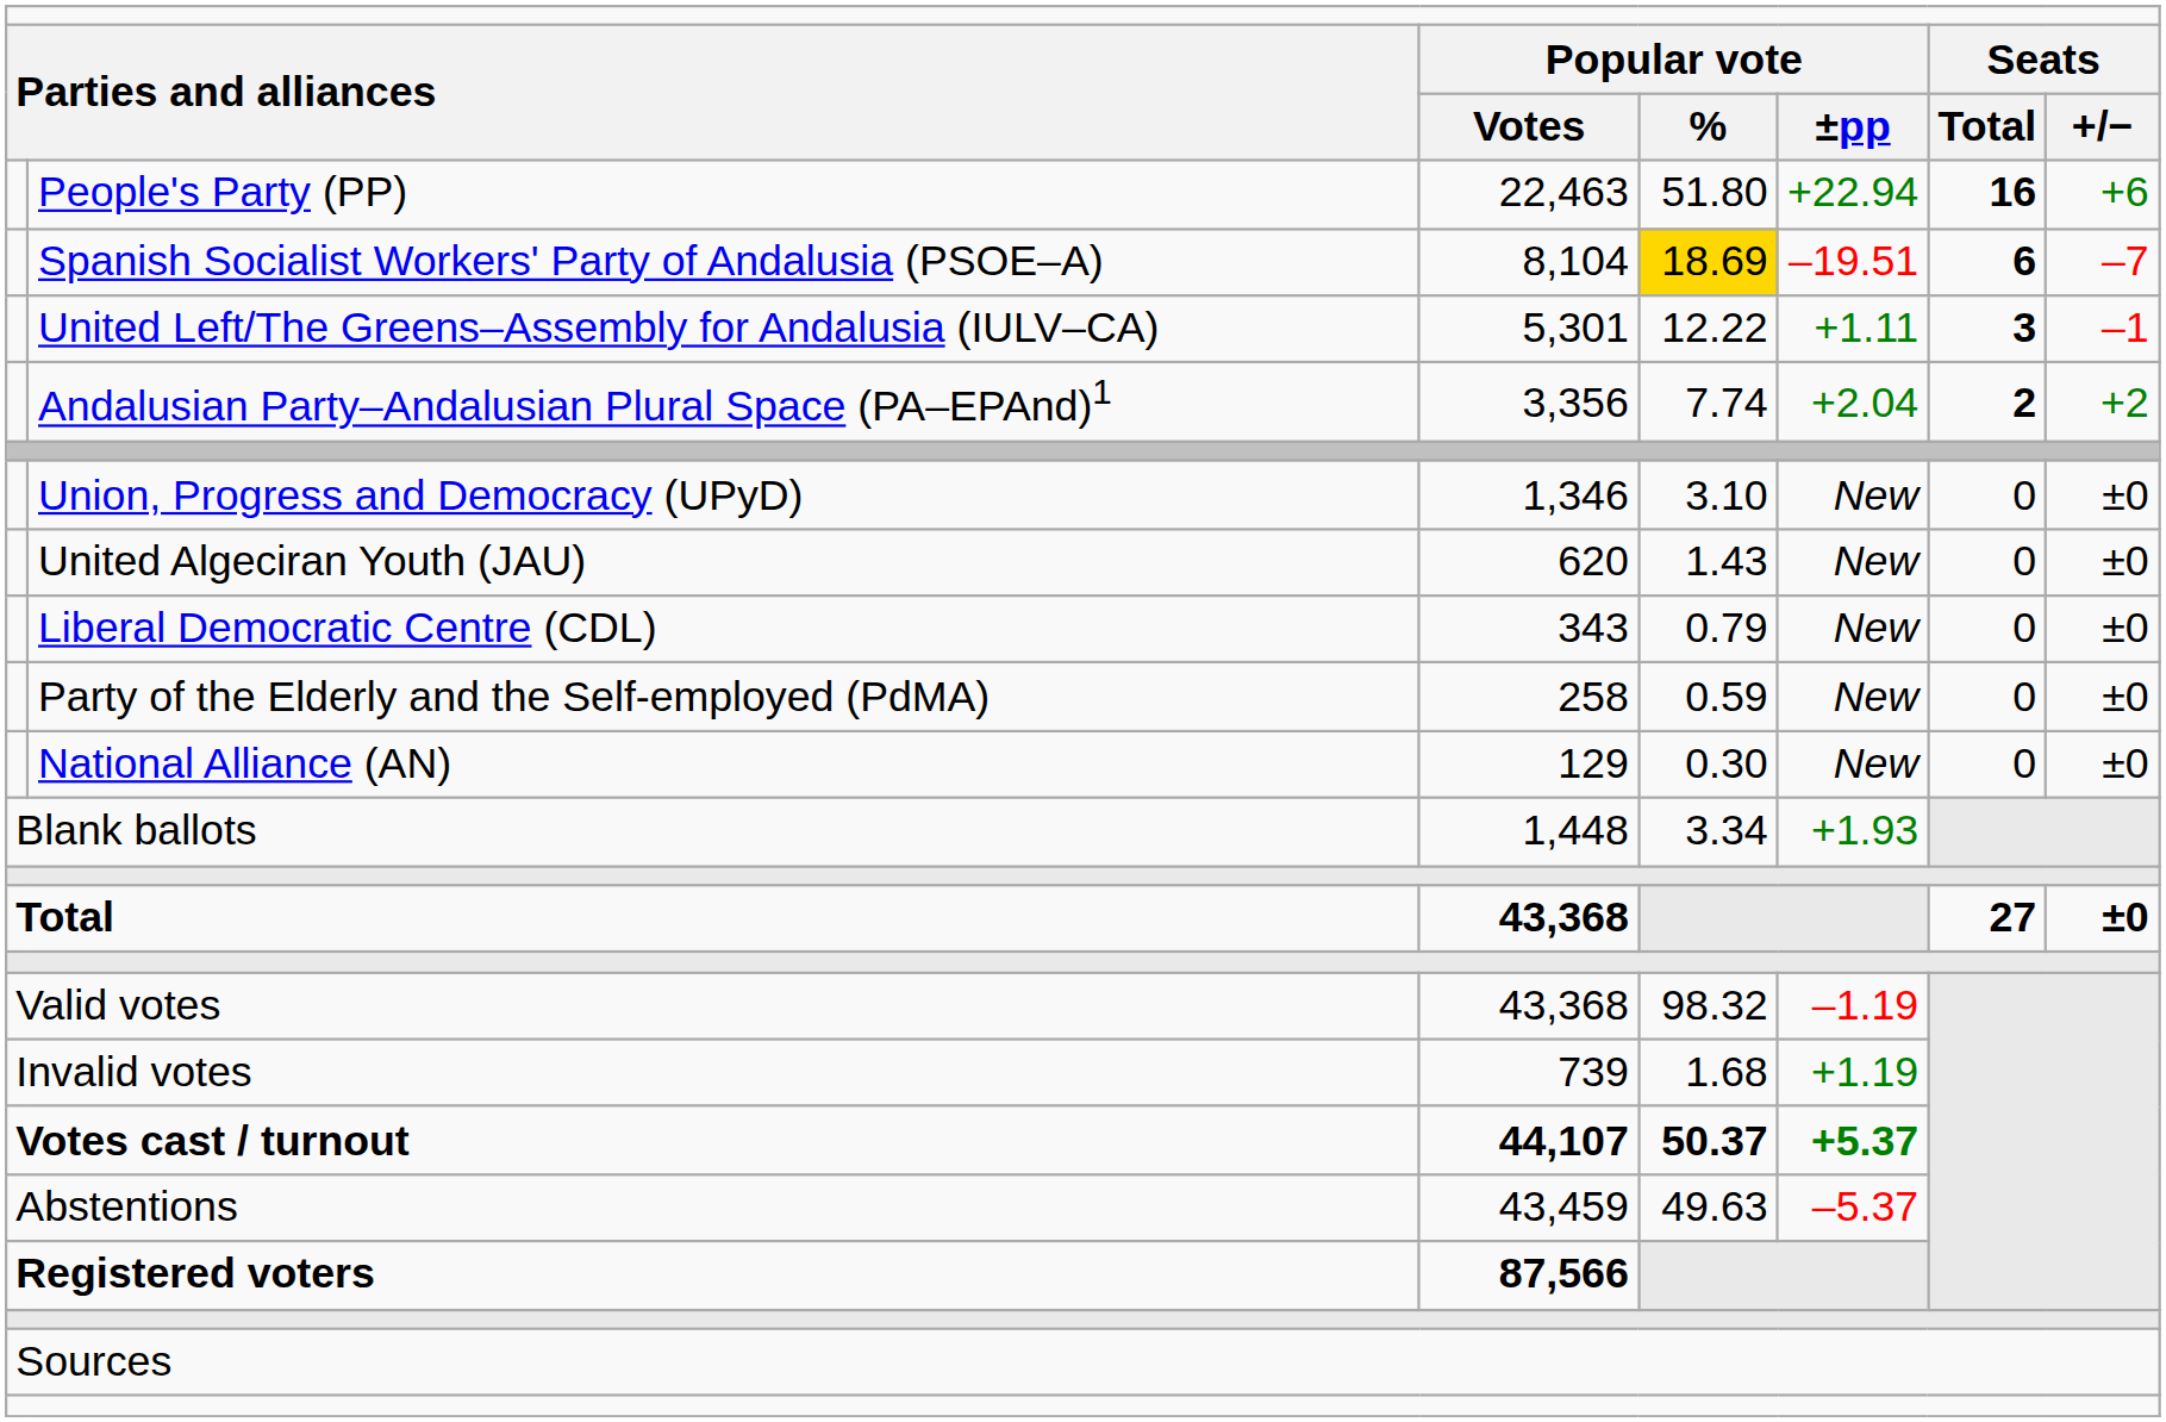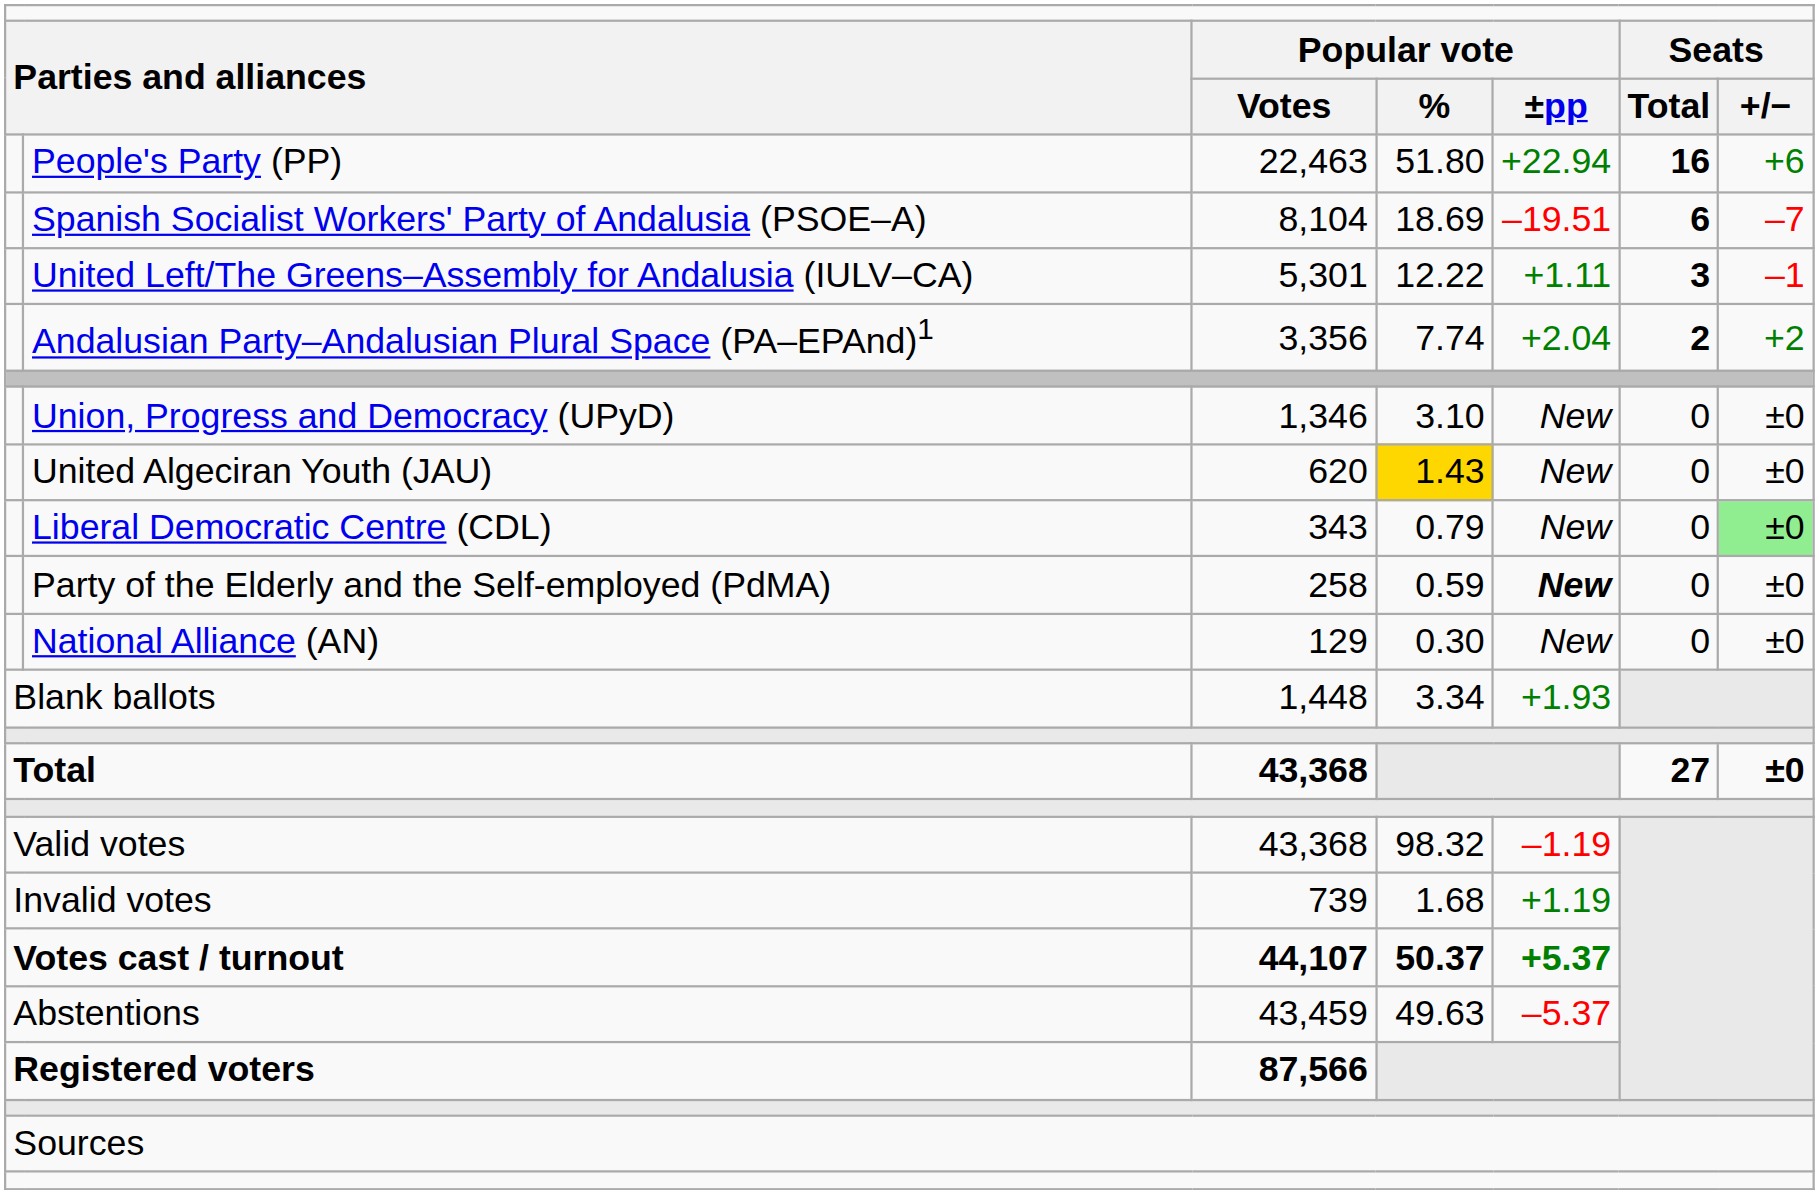Spanish Socialist Workers' Party of Andalusia (PSOE–A) | column 4: gold background -> no background
United Algeciran Youth (JAU) | column 4: no background -> gold background
Liberal Democratic Centre (CDL) | column 7: no background -> lightgreen background
Party of the Elderly and the Self-employed (PdMA) | column 5: normal -> bold
